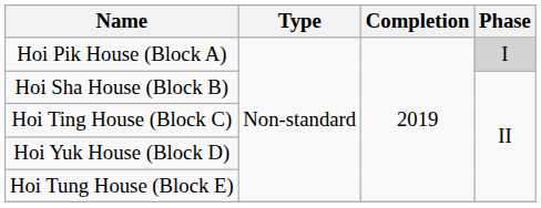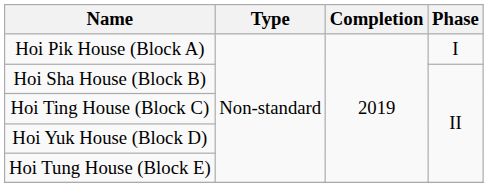Hoi Pik House (Block A) | Phase: lightgrey background -> no background
